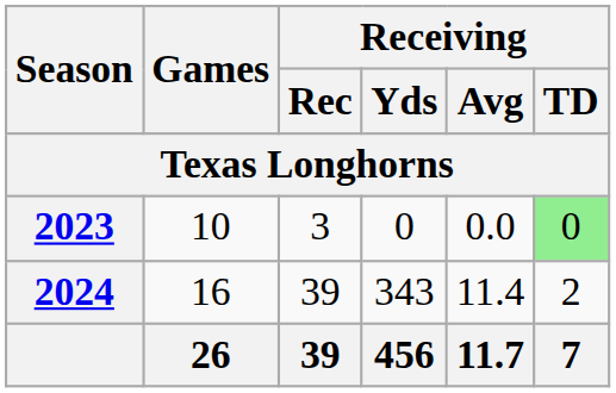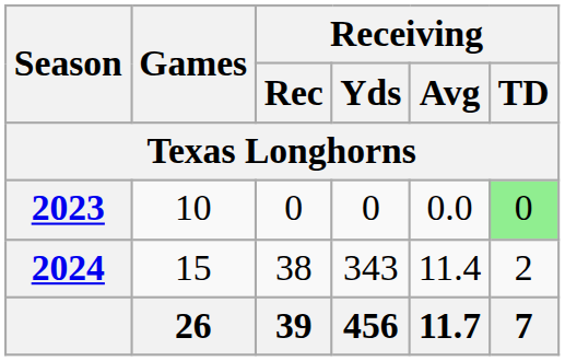2023 | Receiving / Rec: 3 -> 0
2024 | Games: 16 -> 15
2024 | Receiving / Rec: 39 -> 38
